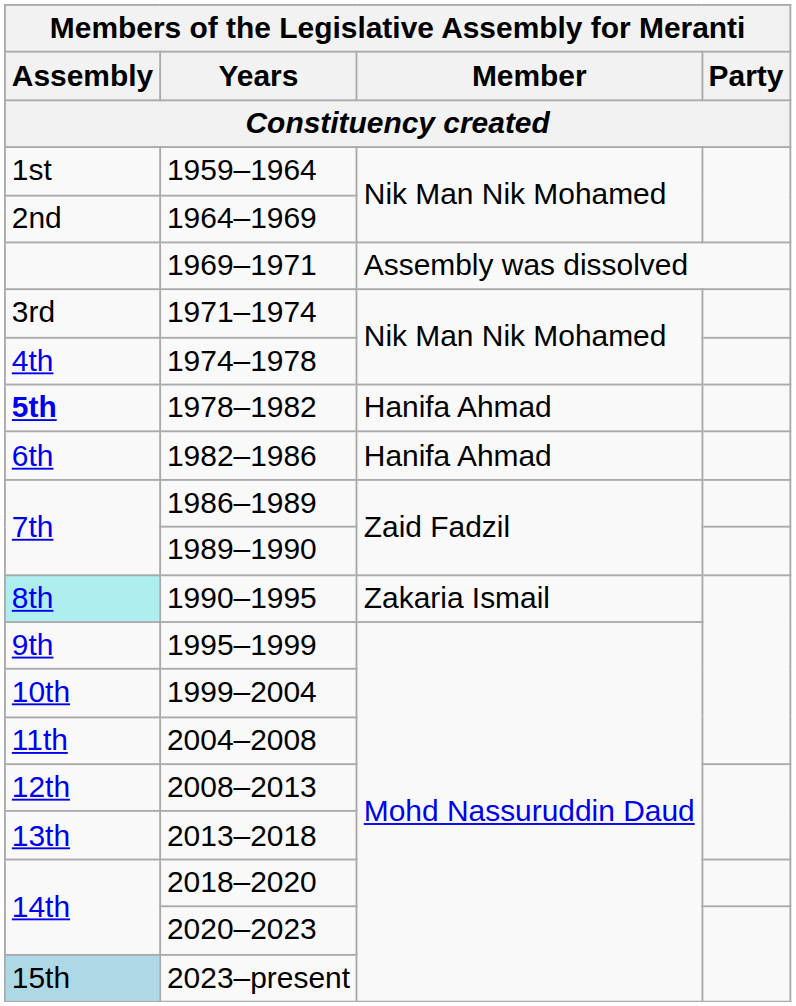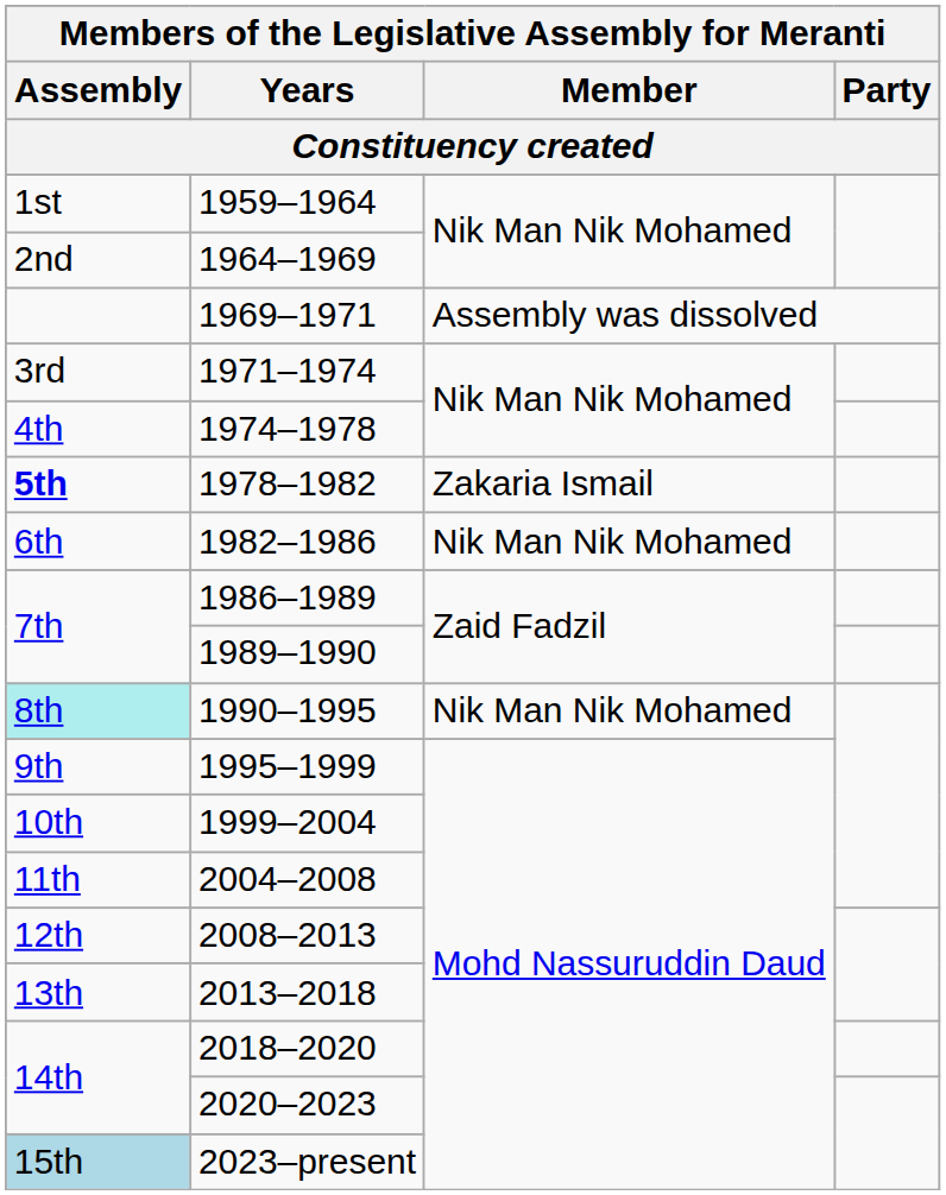1978–1982 | Member: Hanifa Ahmad -> Zakaria Ismail
1982–1986 | Member: Hanifa Ahmad -> Nik Man Nik Mohamed
1990–1995 | Member: Zakaria Ismail -> Nik Man Nik Mohamed
